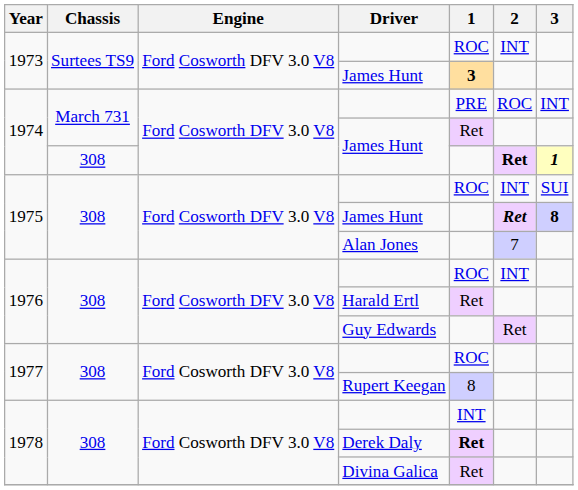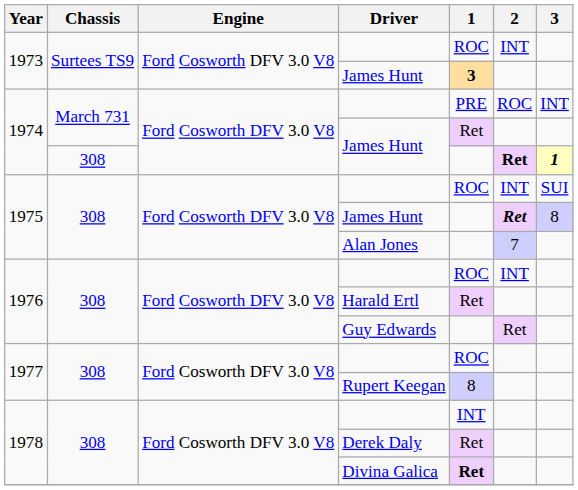1975 / James Hunt | 3: bold -> normal
Derek Daly | 1: bold -> normal
Divina Galica | 1: normal -> bold
